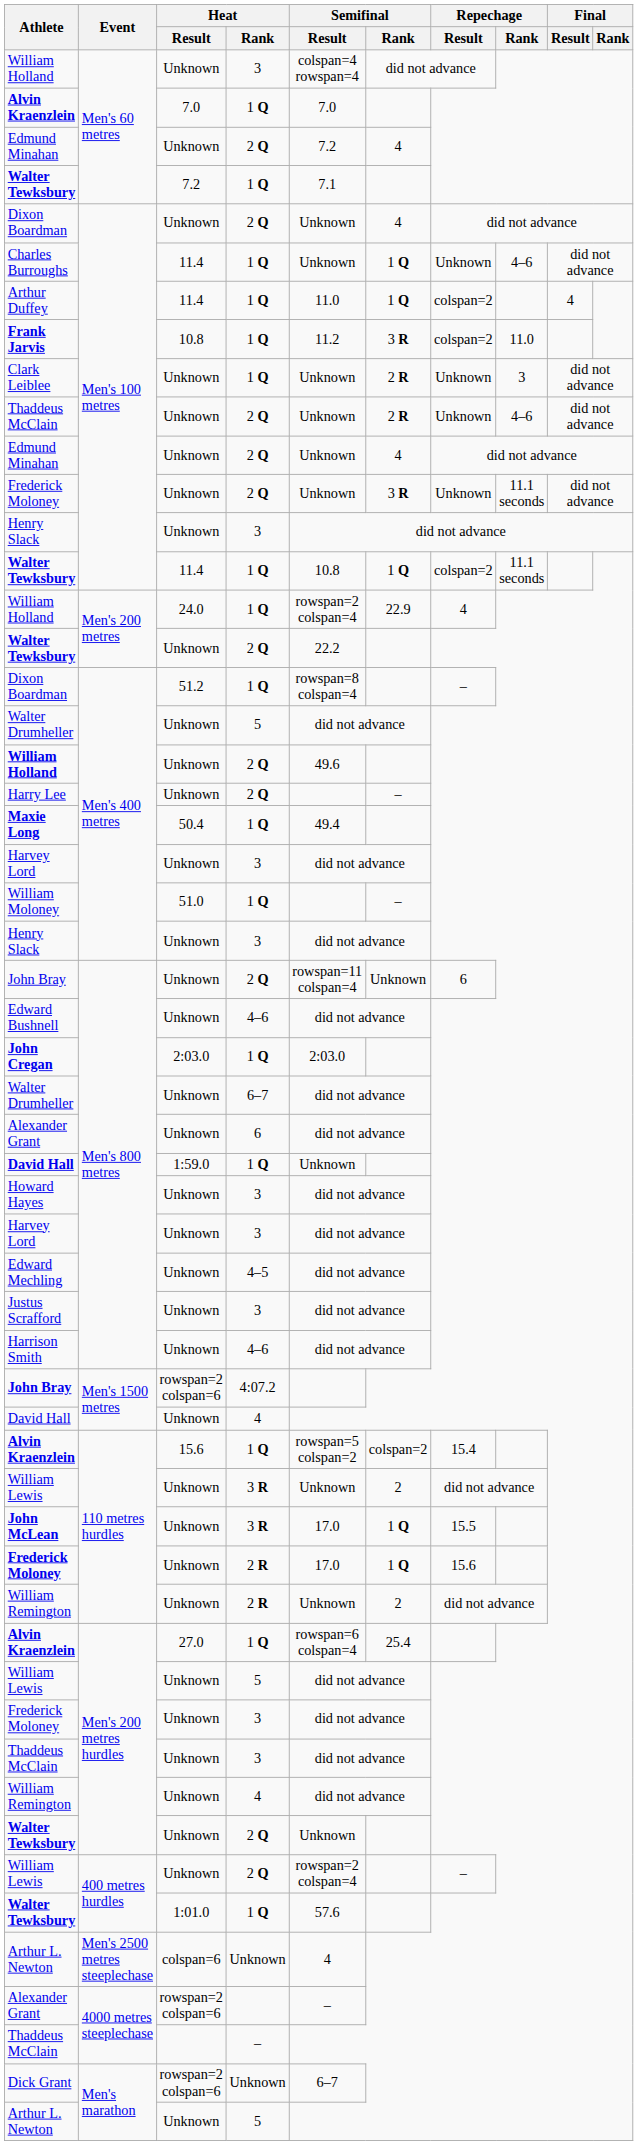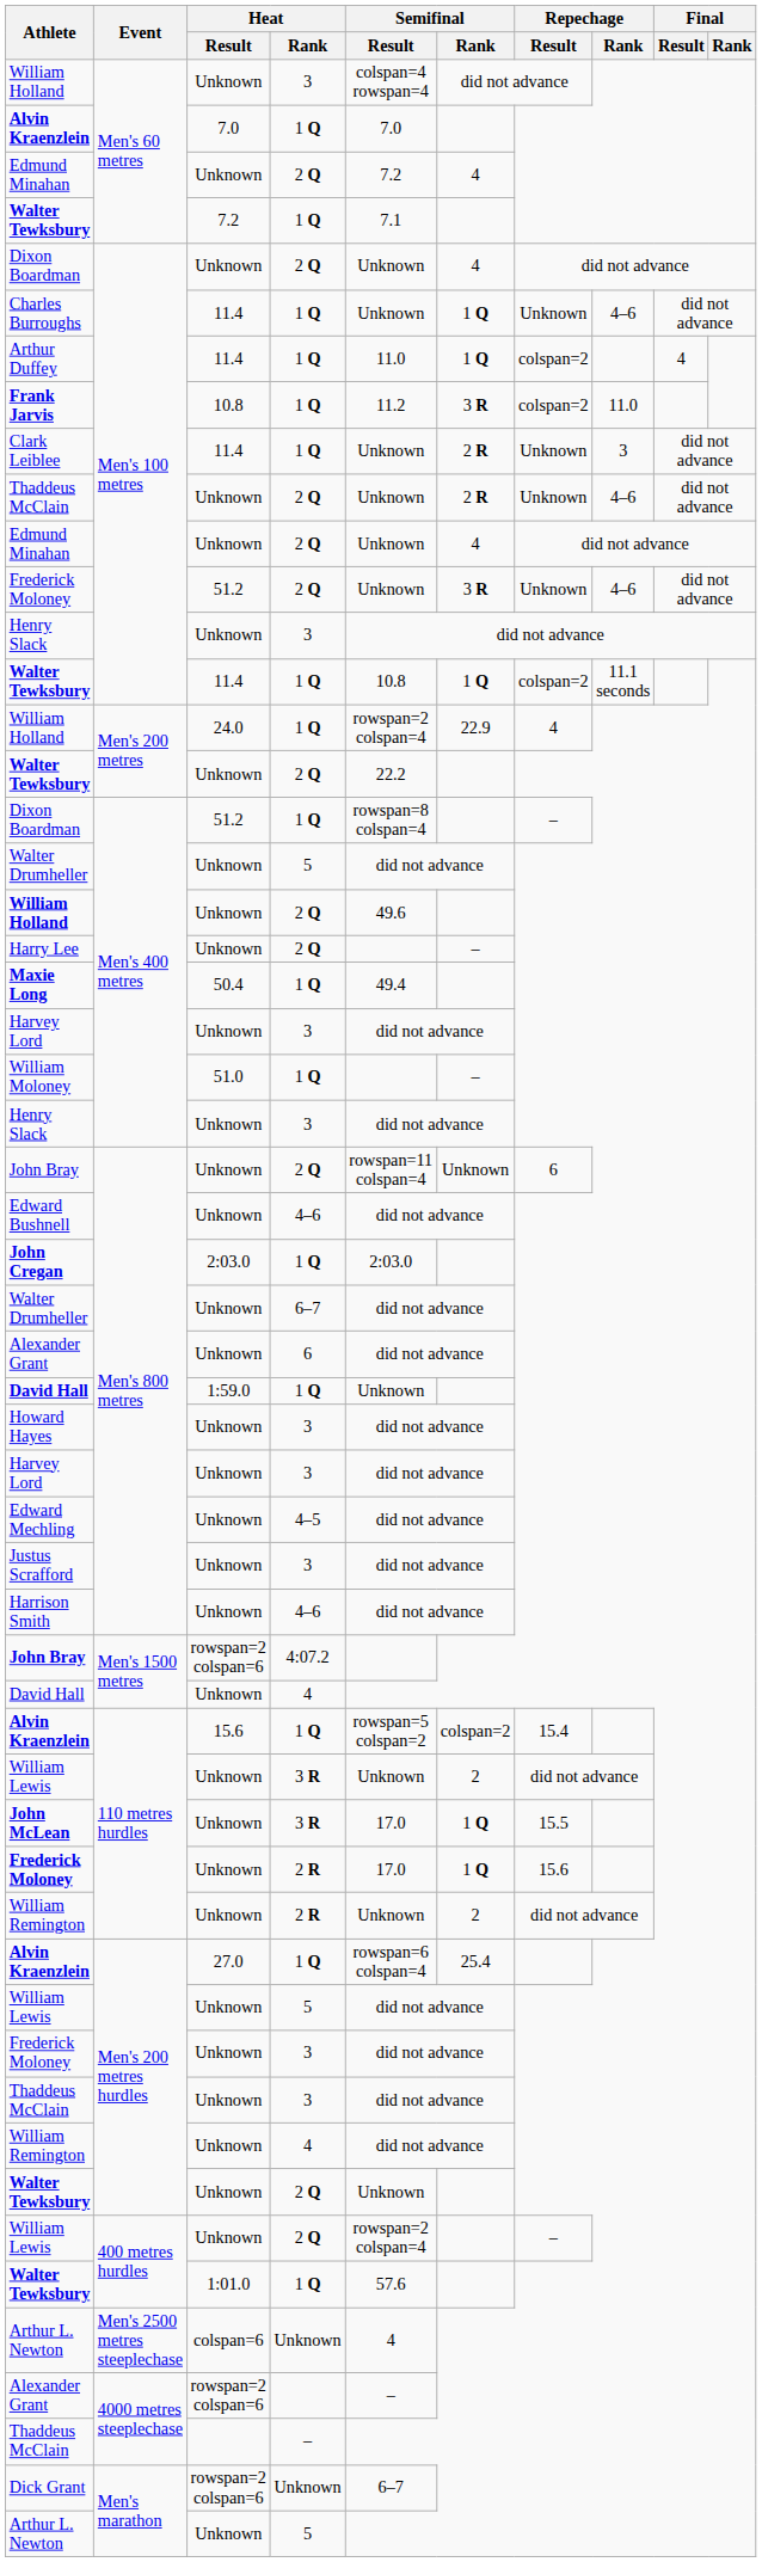Clark Leiblee | Heat / Result: Unknown -> 11.4
Frederick Moloney / Men's 100 metres | Heat / Result: Unknown -> 51.2
Frederick Moloney / Men's 100 metres | Repechage / Rank: 11.1 seconds -> 4–6
